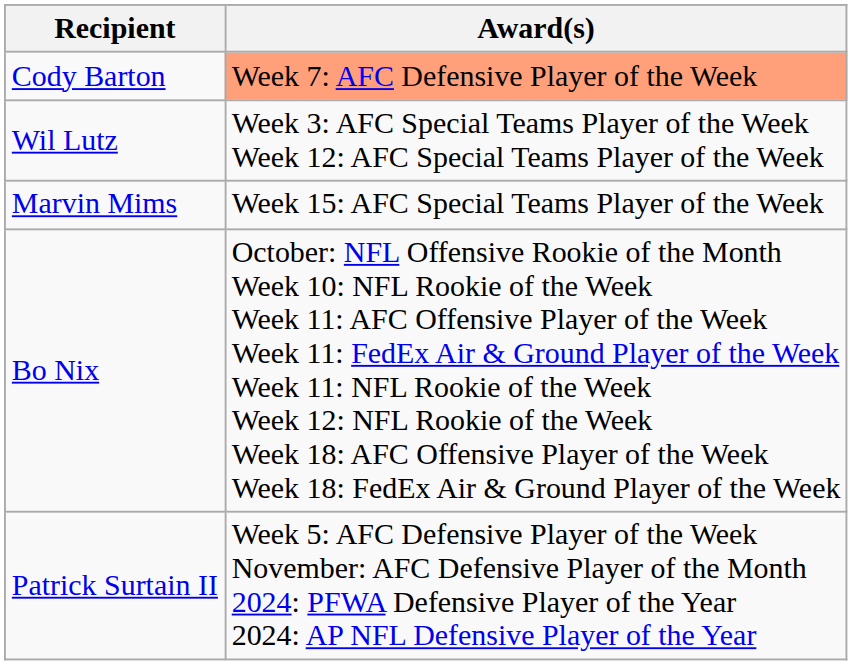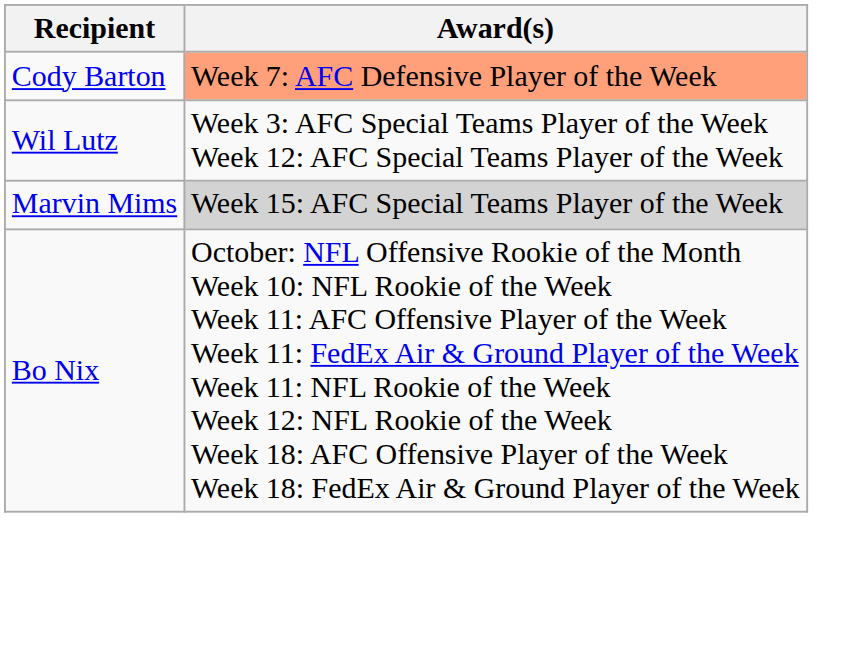Marvin Mims | Award(s): no background -> lightgrey background
- row: Patrick Surtain II | Week 5: AFC Defensive Player of the Week November: AFC Defensive Player of the Month 2024: PFWA Defensive Player of the Year 2024: AP NFL Defensive Player of the Year
